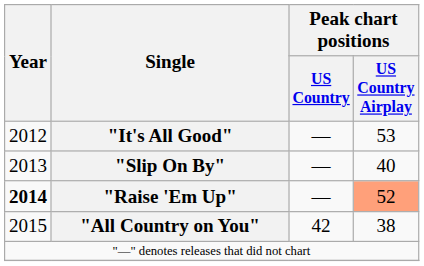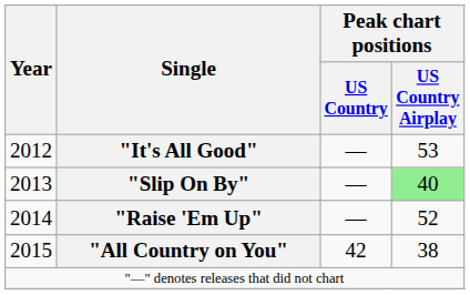"Slip On By" | Peak chart positions / US Country Airplay: no background -> lightgreen background
"Raise 'Em Up" | Year: bold -> normal
"Raise 'Em Up" | Peak chart positions / US Country Airplay: lightsalmon background -> no background
